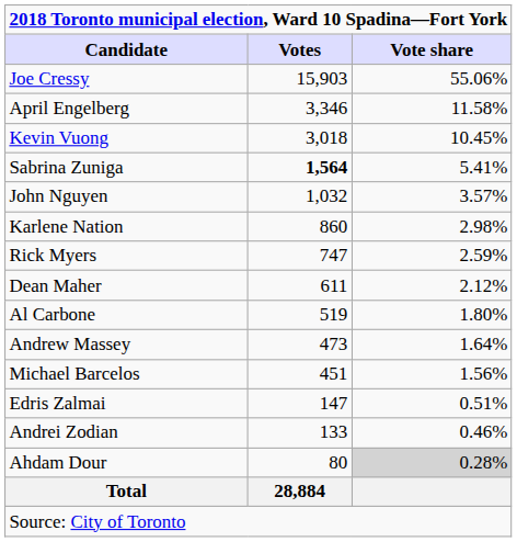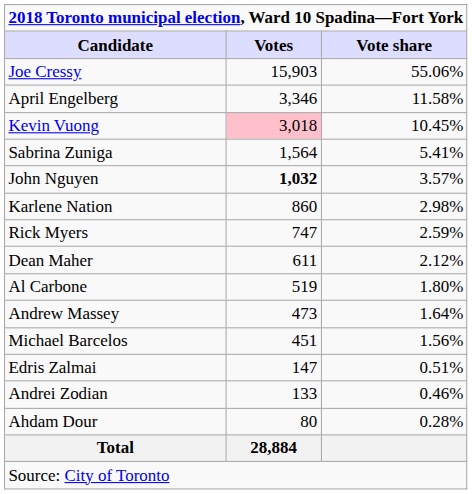Kevin Vuong | Votes: no background -> pink background
Sabrina Zuniga | Votes: bold -> normal
John Nguyen | Votes: normal -> bold
Ahdam Dour | Vote share: lightgrey background -> no background
